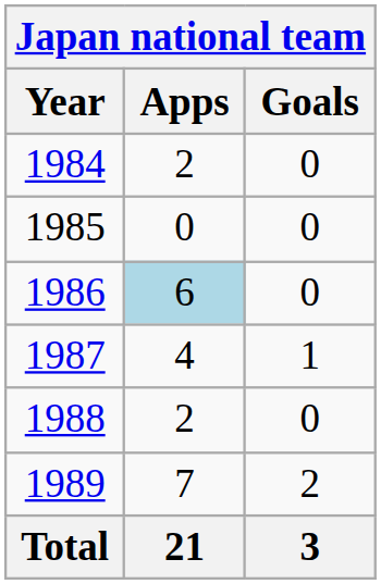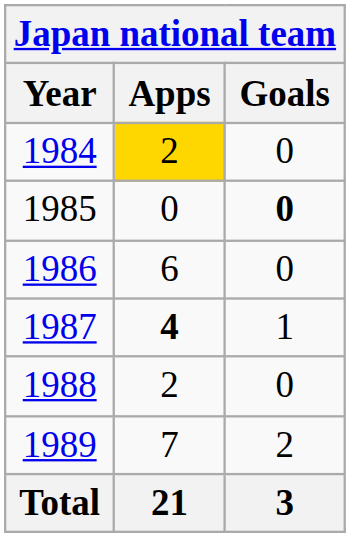1984 | Apps: no background -> gold background
1985 | Goals: normal -> bold
1986 | Apps: lightblue background -> no background
1987 | Apps: normal -> bold
